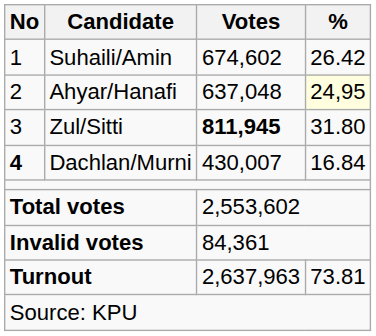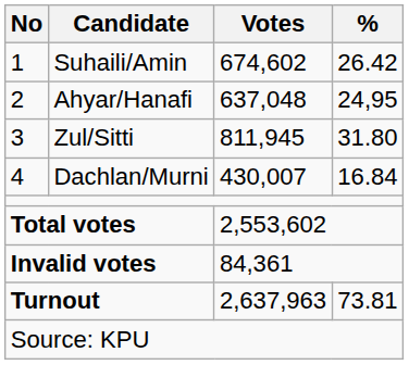Ahyar/Hanafi | %: lightyellow background -> no background
Zul/Sitti | Votes: bold -> normal
Dachlan/Murni | No: bold -> normal
